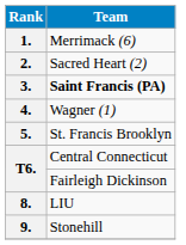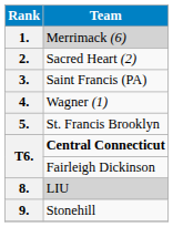Merrimack (6) | Team: no background -> lightgrey background
Saint Francis (PA) | Team: bold -> normal
Central Connecticut | Team: normal -> bold
LIU | Team: no background -> lightgrey background
